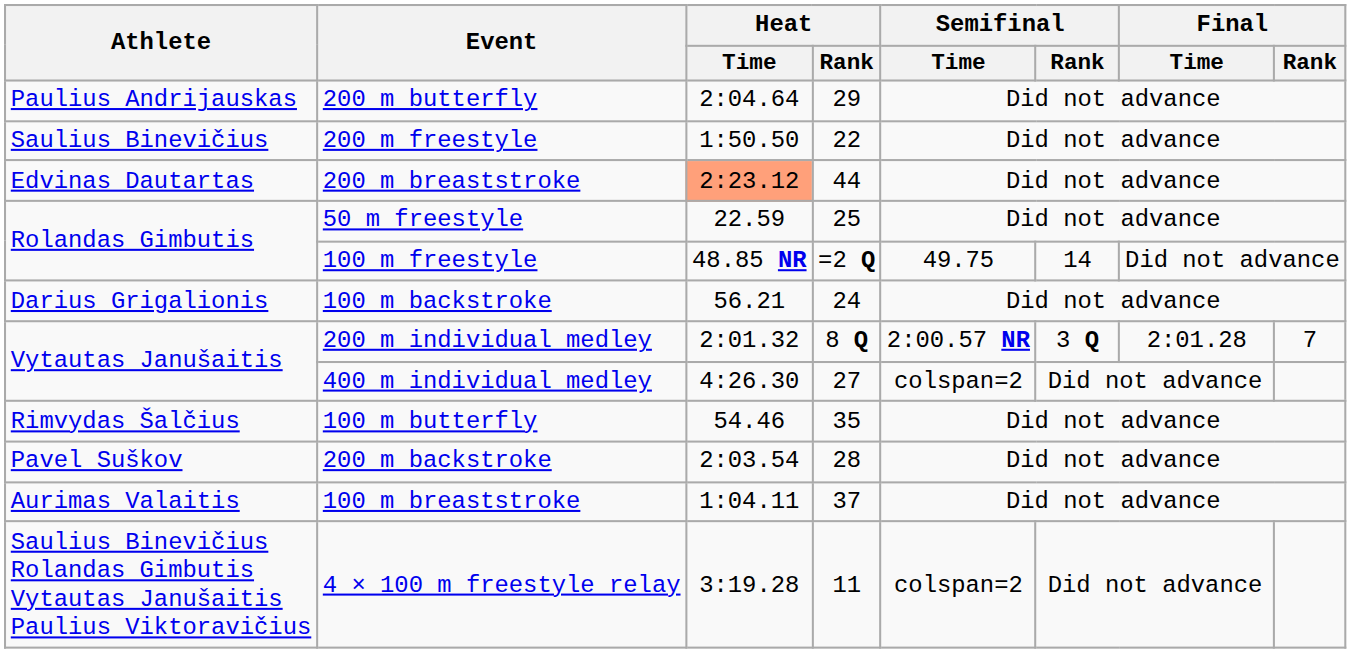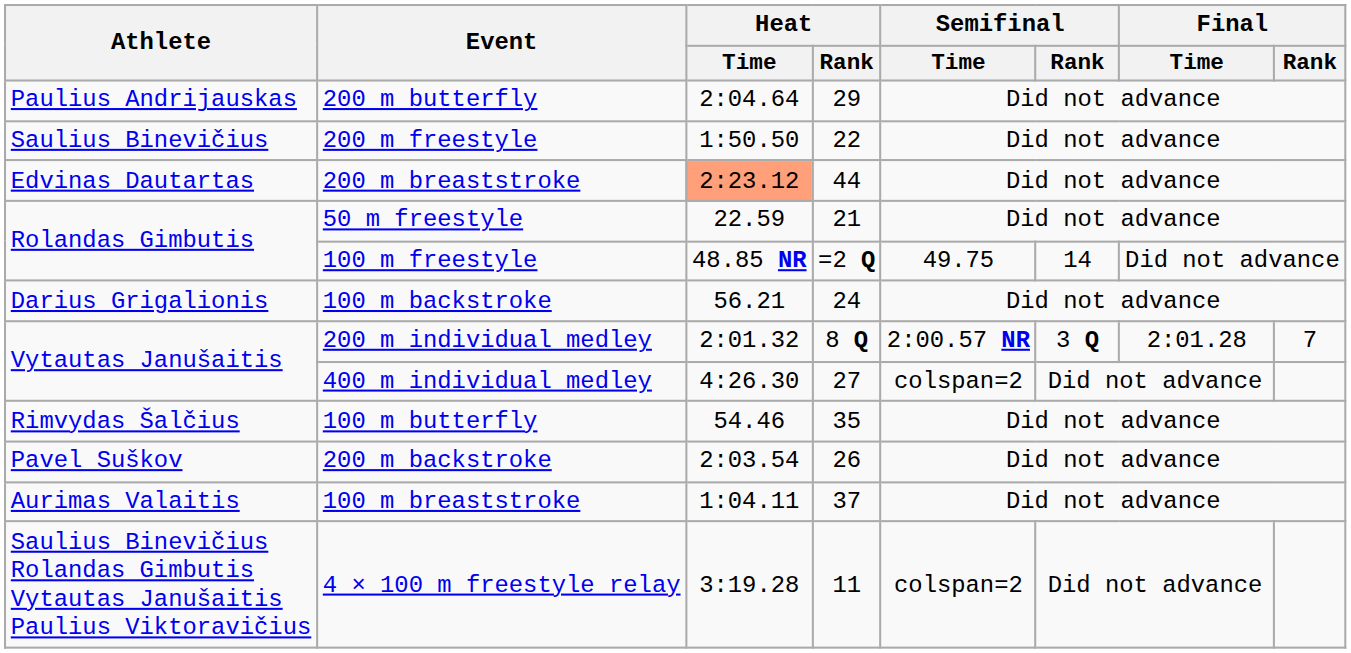50 m freestyle | Heat / Rank: 25 -> 21
200 m backstroke | Heat / Rank: 28 -> 26
